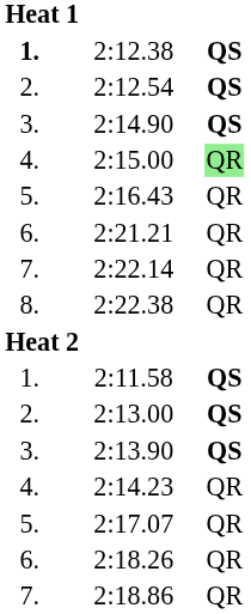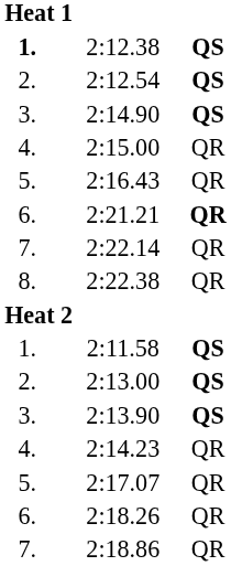2:15.00 | column 3: lightgreen background -> no background
2:21.21 | column 3: normal -> bold
